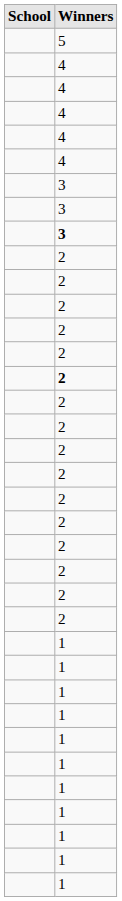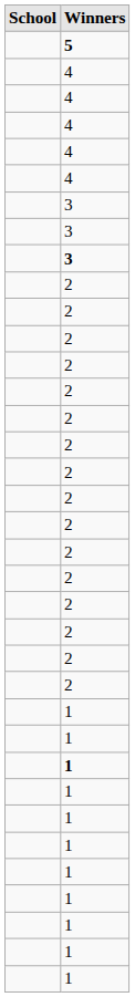row 2 | Winners: normal -> bold
row 16 | Winners: bold -> normal
row 29 | Winners: normal -> bold
